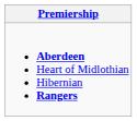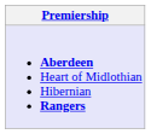row 2 | column 1: no background -> lavender background
